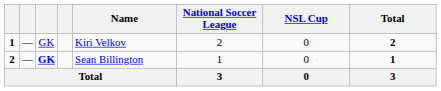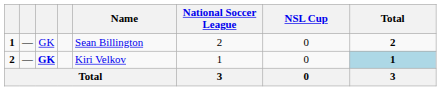row 2 | Name: Kiri Velkov -> Sean Billington
row 3 | Name: Sean Billington -> Kiri Velkov
row 3 | Total: no background -> lightblue background
